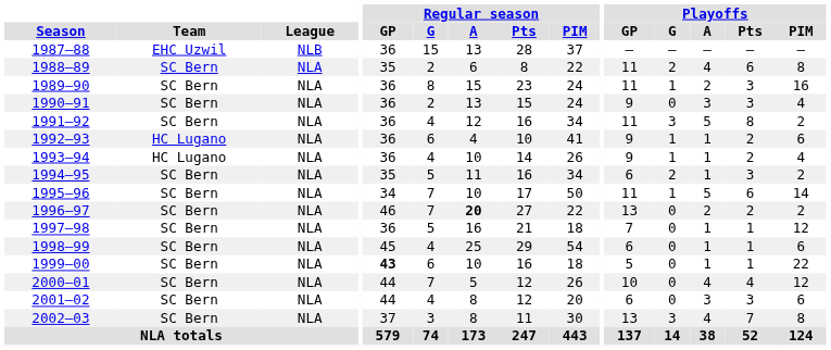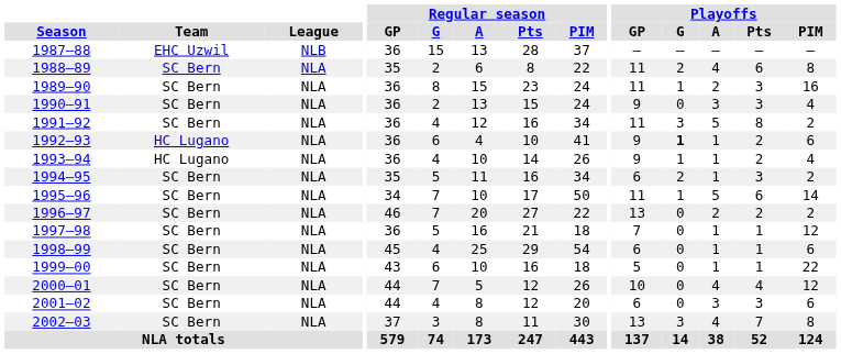1992–93 | Playoffs / G: normal -> bold
1996–97 | Regular season / A: bold -> normal
1999–00 | Regular season / GP: bold -> normal
